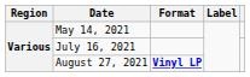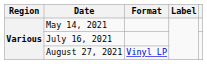August 27, 2021 | Format: bold -> normal
